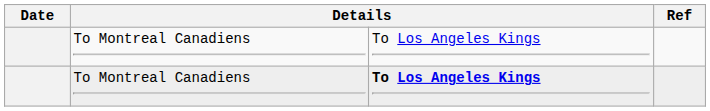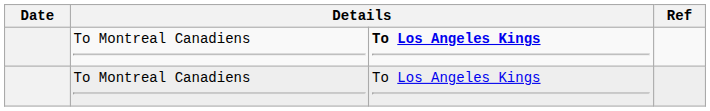row 2 | column 3: normal -> bold
row 3 | column 3: bold -> normal
